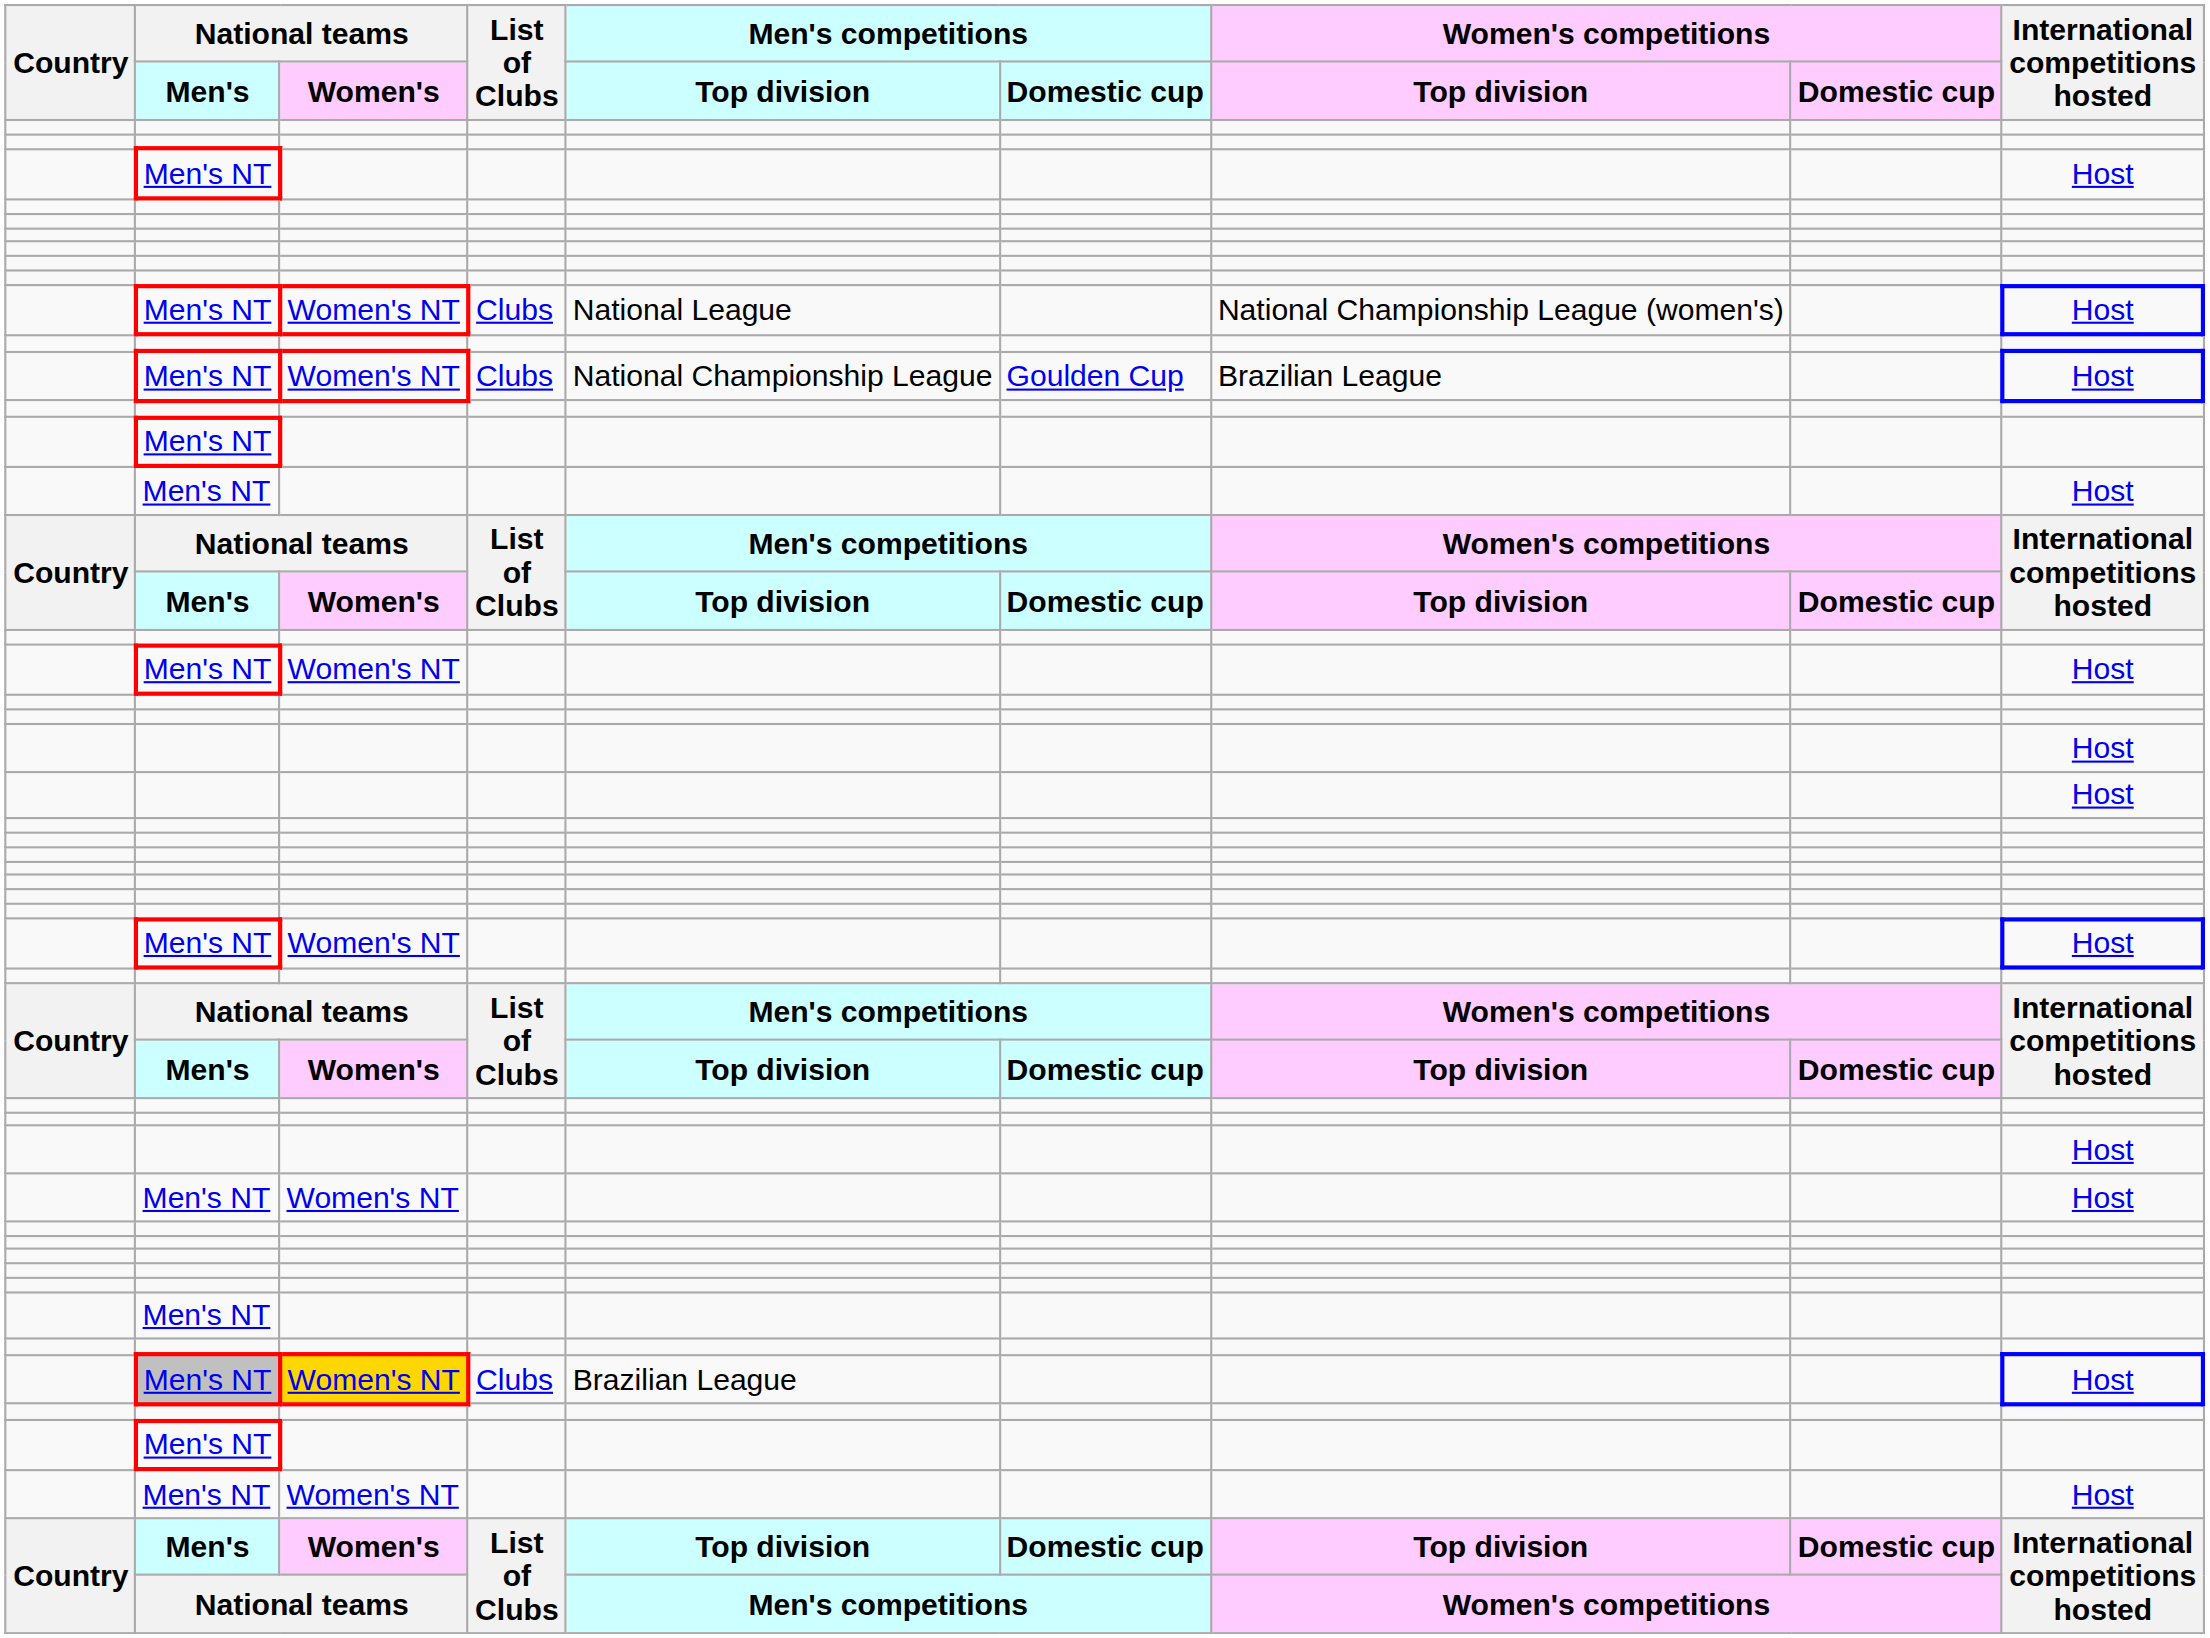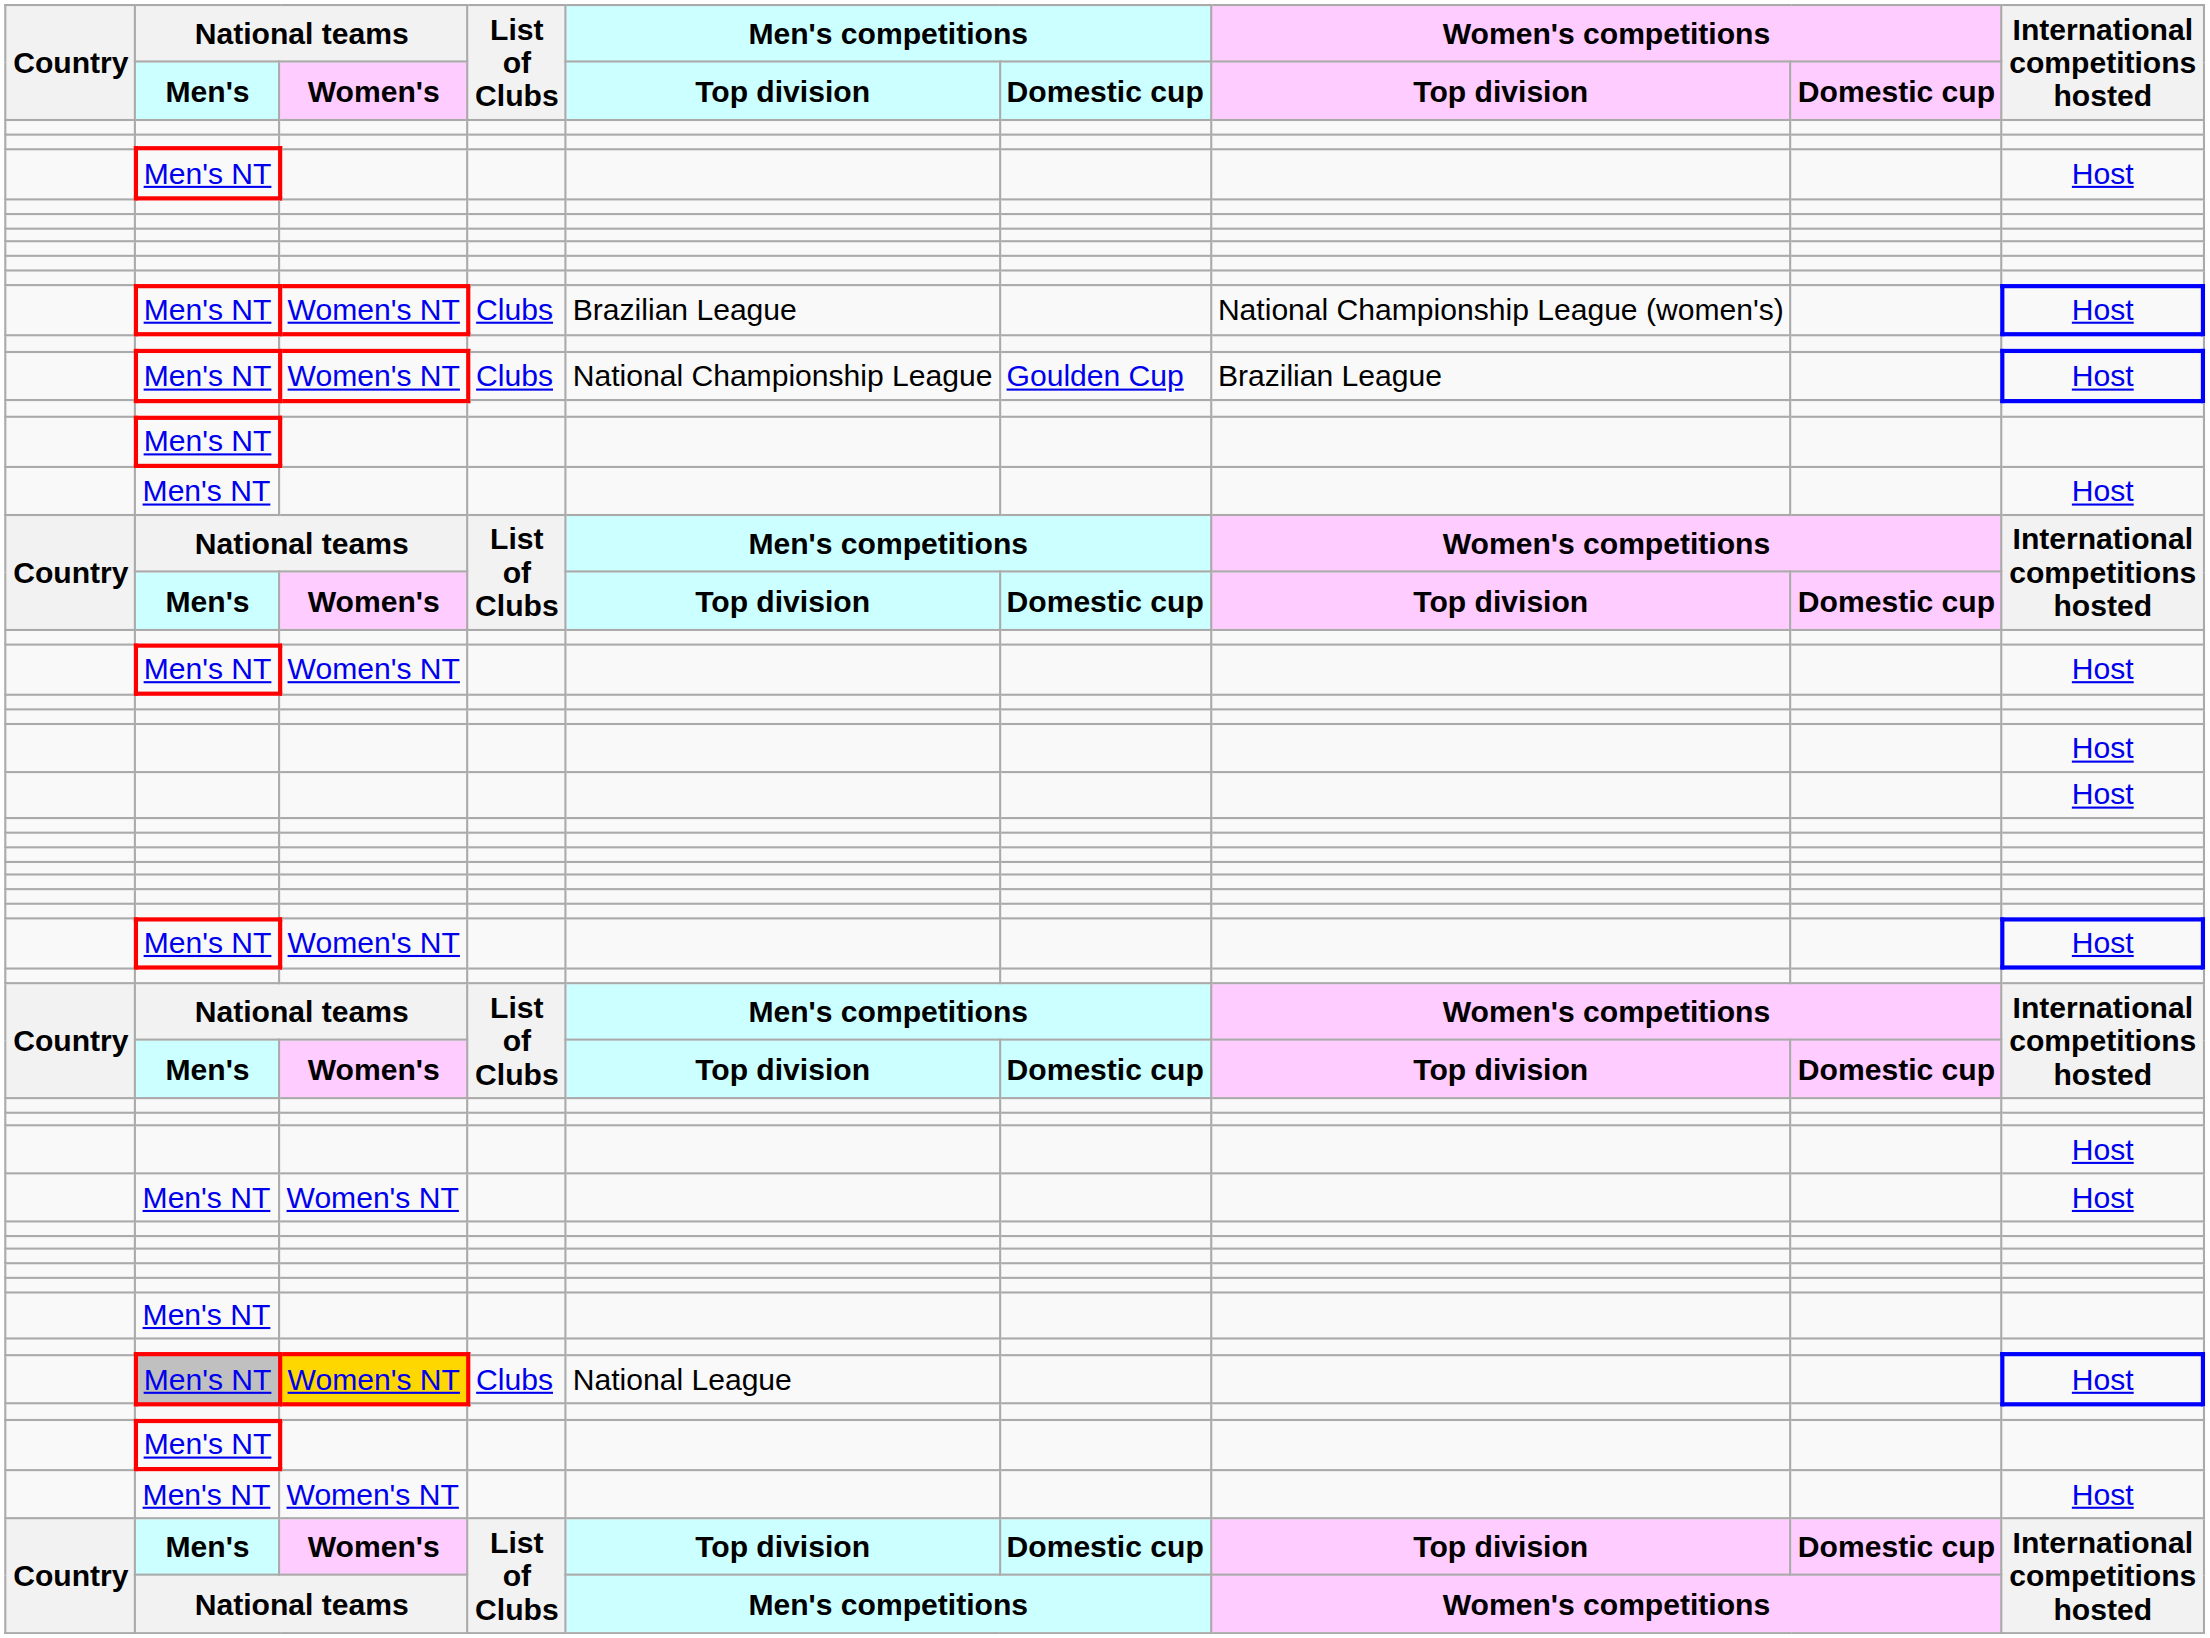row 12 | Men's competitions / Top division: National League -> Brazilian League
row 48 | Men's competitions / Top division: Brazilian League -> National League
